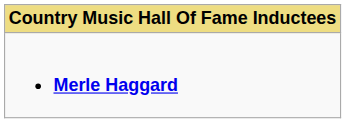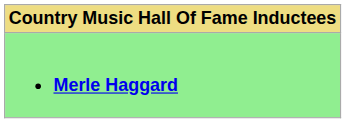row 2 | column 1: no background -> lightgreen background
